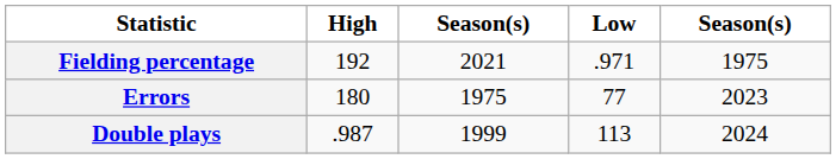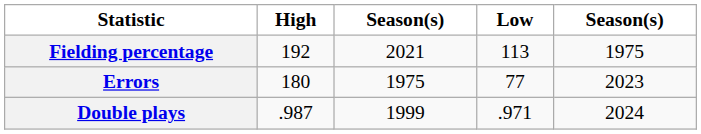Fielding percentage | Low: .971 -> 113
Double plays | Low: 113 -> .971
